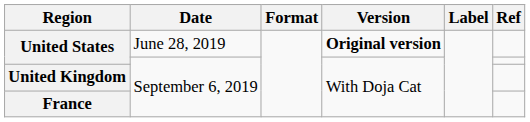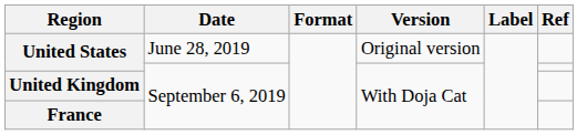United States / June 28, 2019 | Version: bold -> normal
